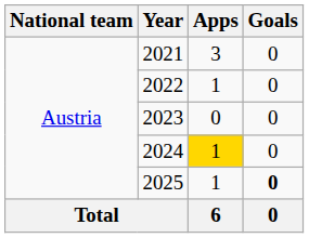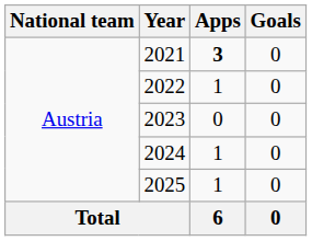2021 | Apps: normal -> bold
2024 | Apps: gold background -> no background
2025 | Goals: bold -> normal
